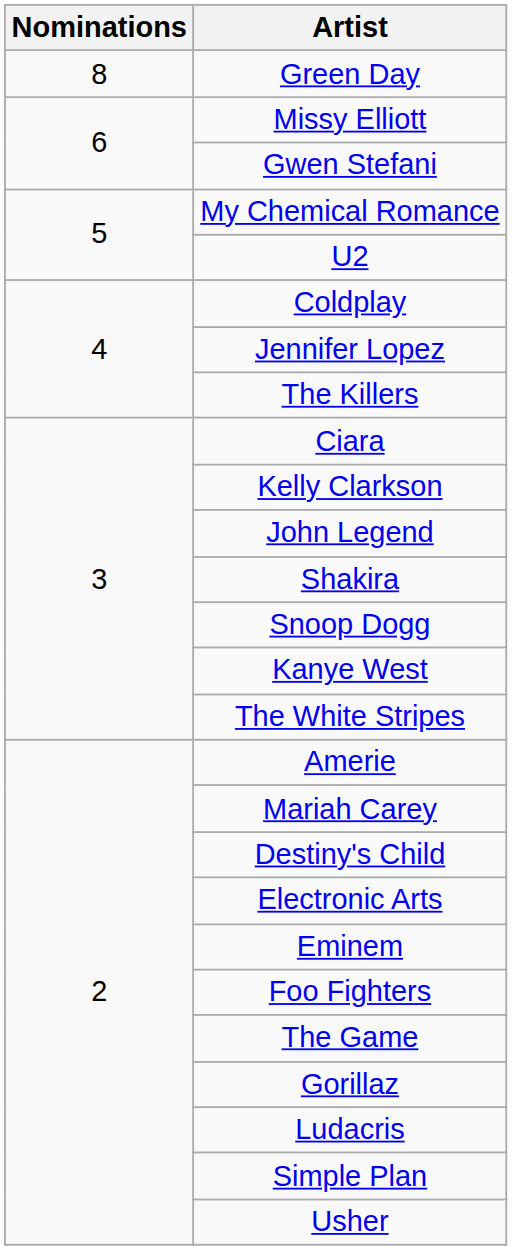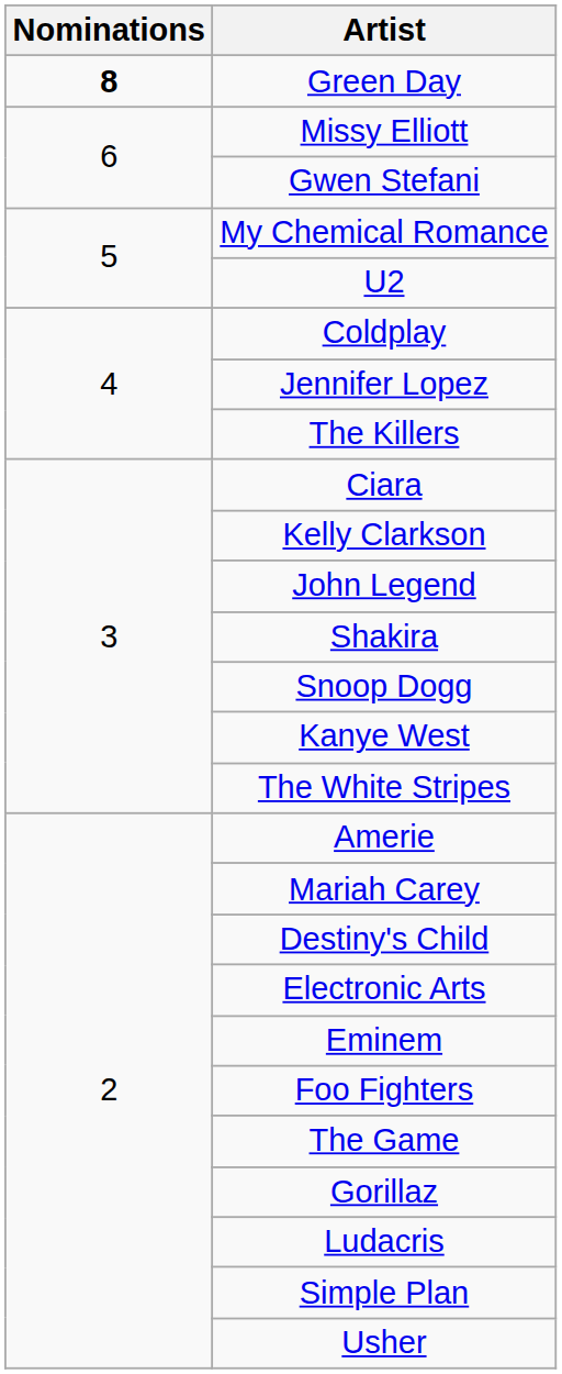Green Day | Nominations: normal -> bold
